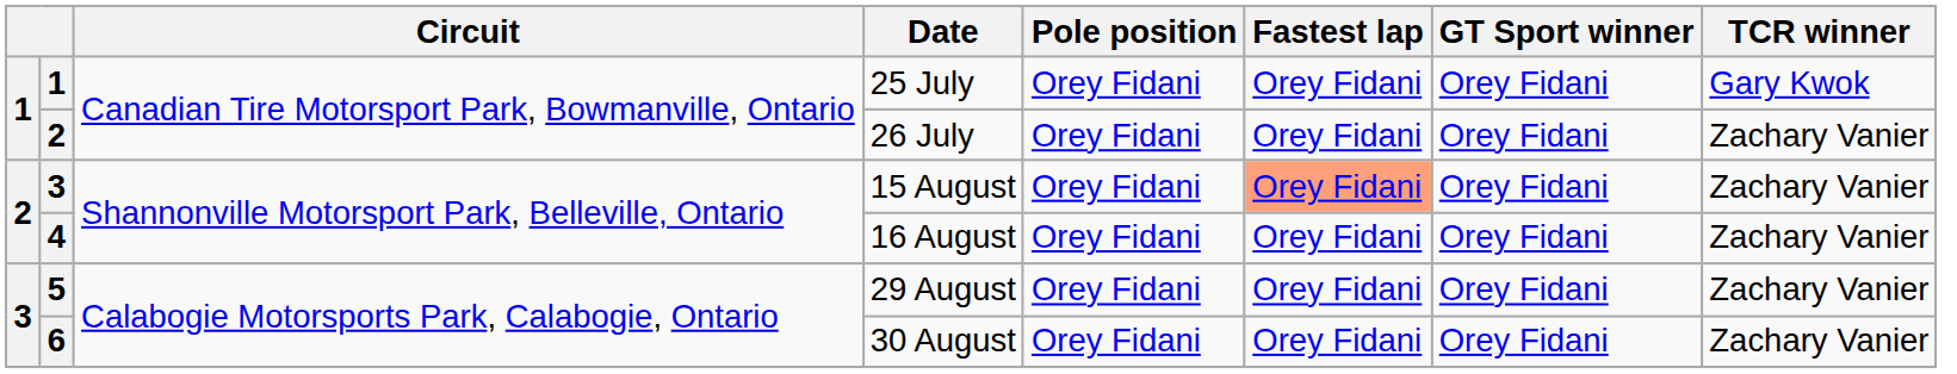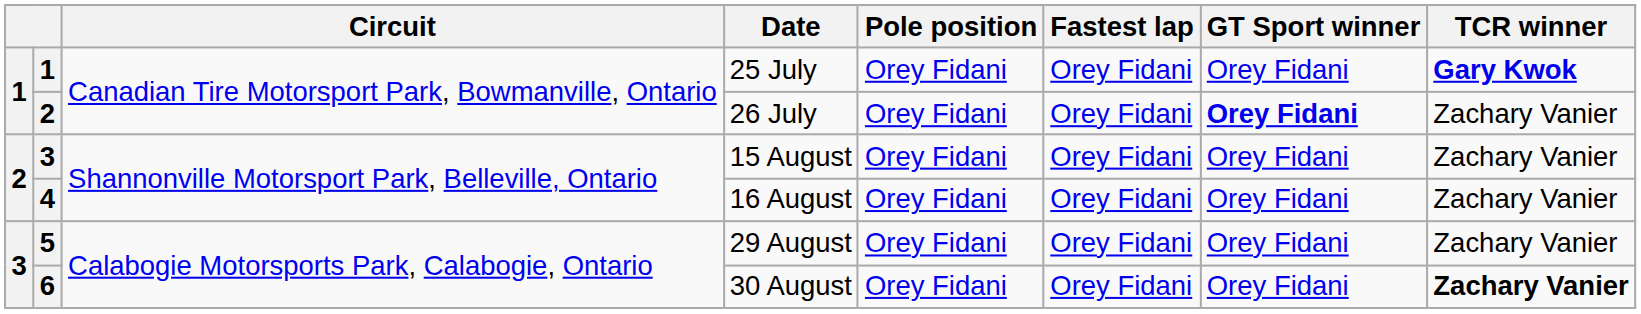25 July | TCR winner: normal -> bold
26 July | GT Sport winner: normal -> bold
15 August | Fastest lap: lightsalmon background -> no background
30 August | TCR winner: normal -> bold
